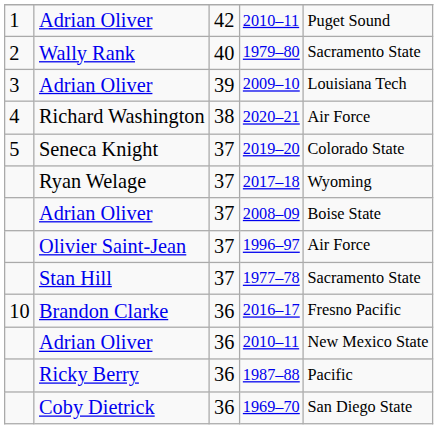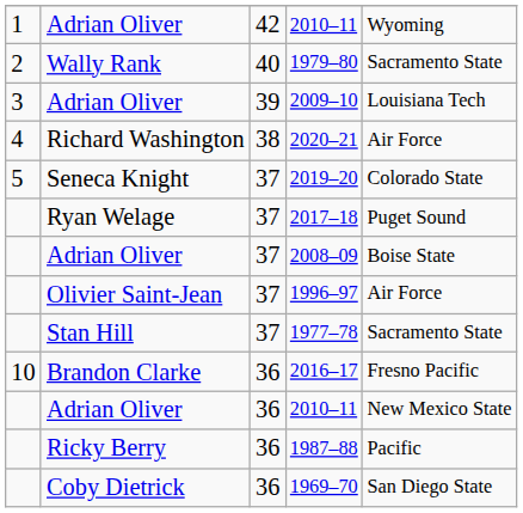1 / 2010–11 | column 5: Puget Sound -> Wyoming
2017–18 | column 5: Wyoming -> Puget Sound
